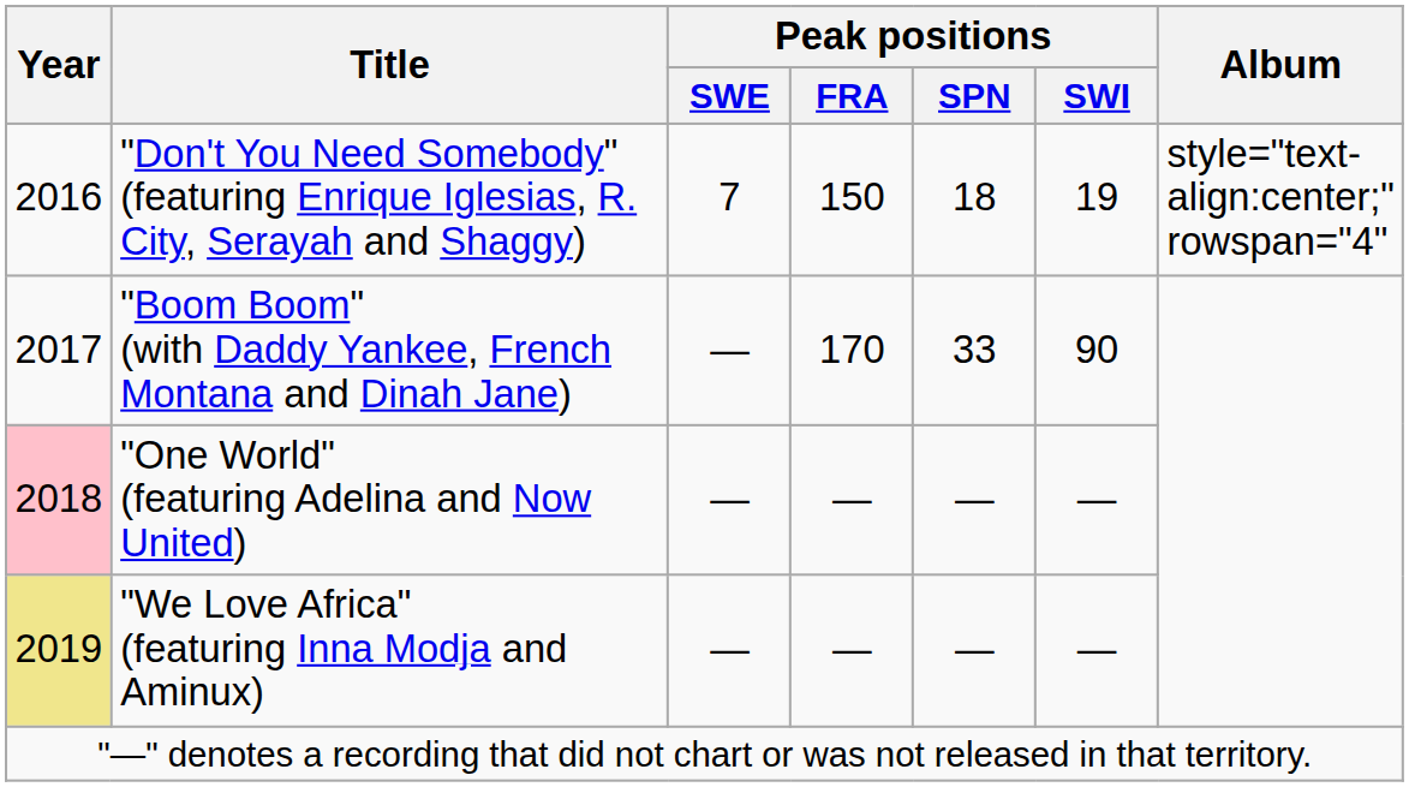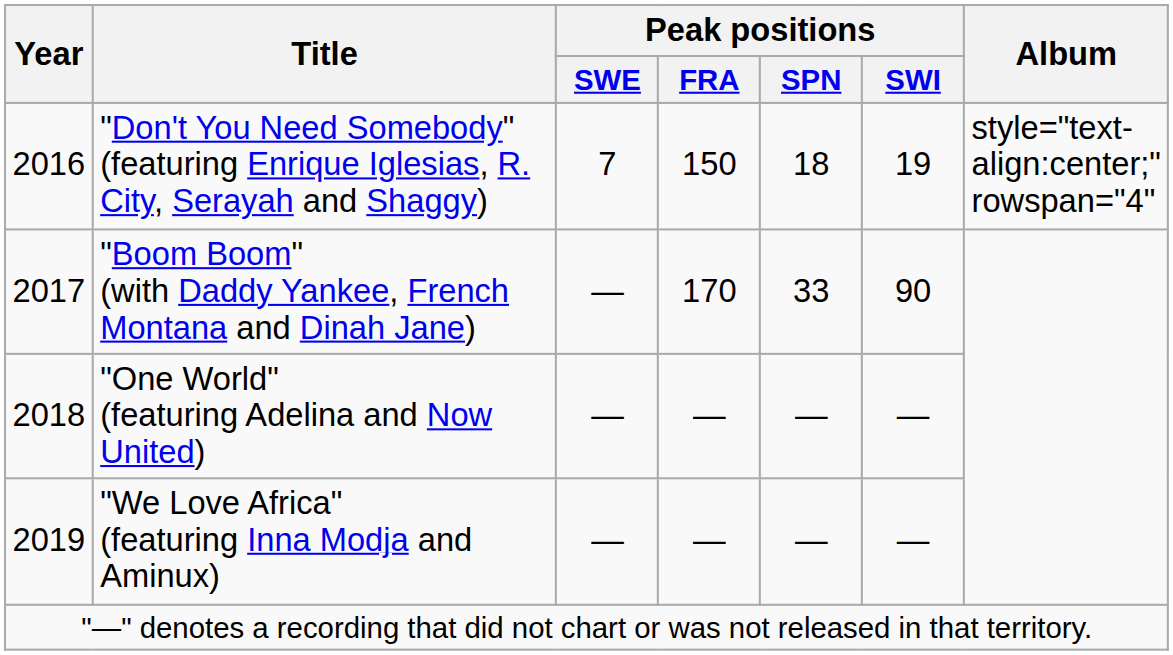"One World" (featuring Adelina and Now United) | Year: pink background -> no background
"We Love Africa" (featuring Inna Modja and Aminux) | Year: khaki background -> no background
